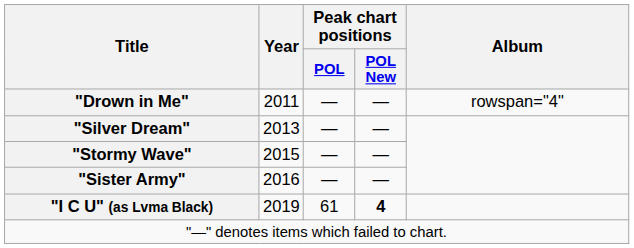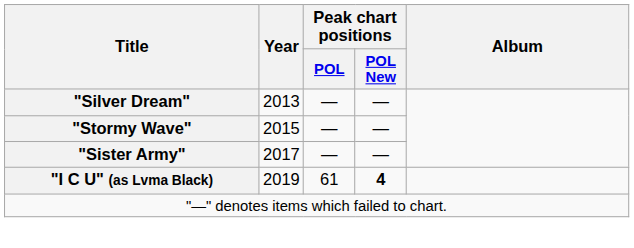- row: "Drown in Me" | 2011 | — | — | rowspan="4"
"Sister Army" | Year: 2016 -> 2017
